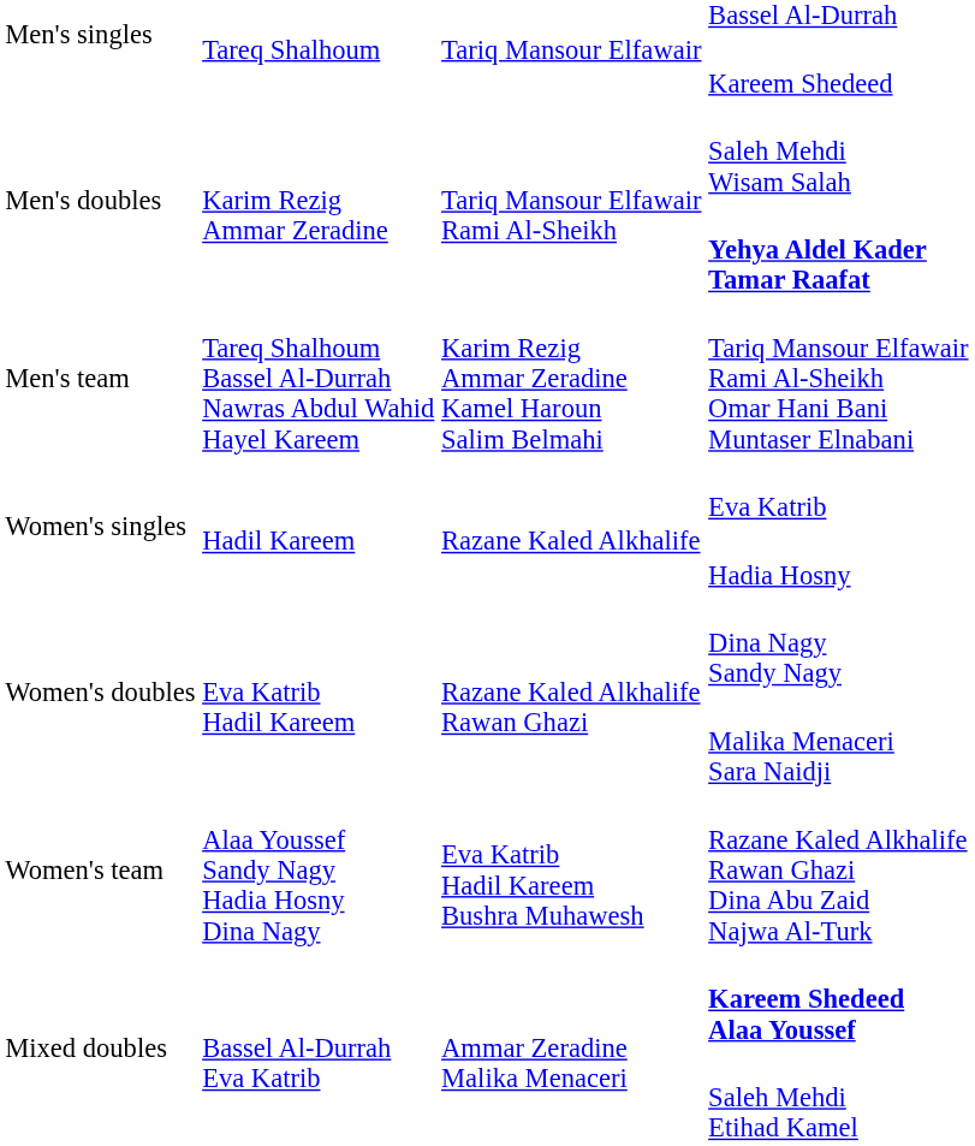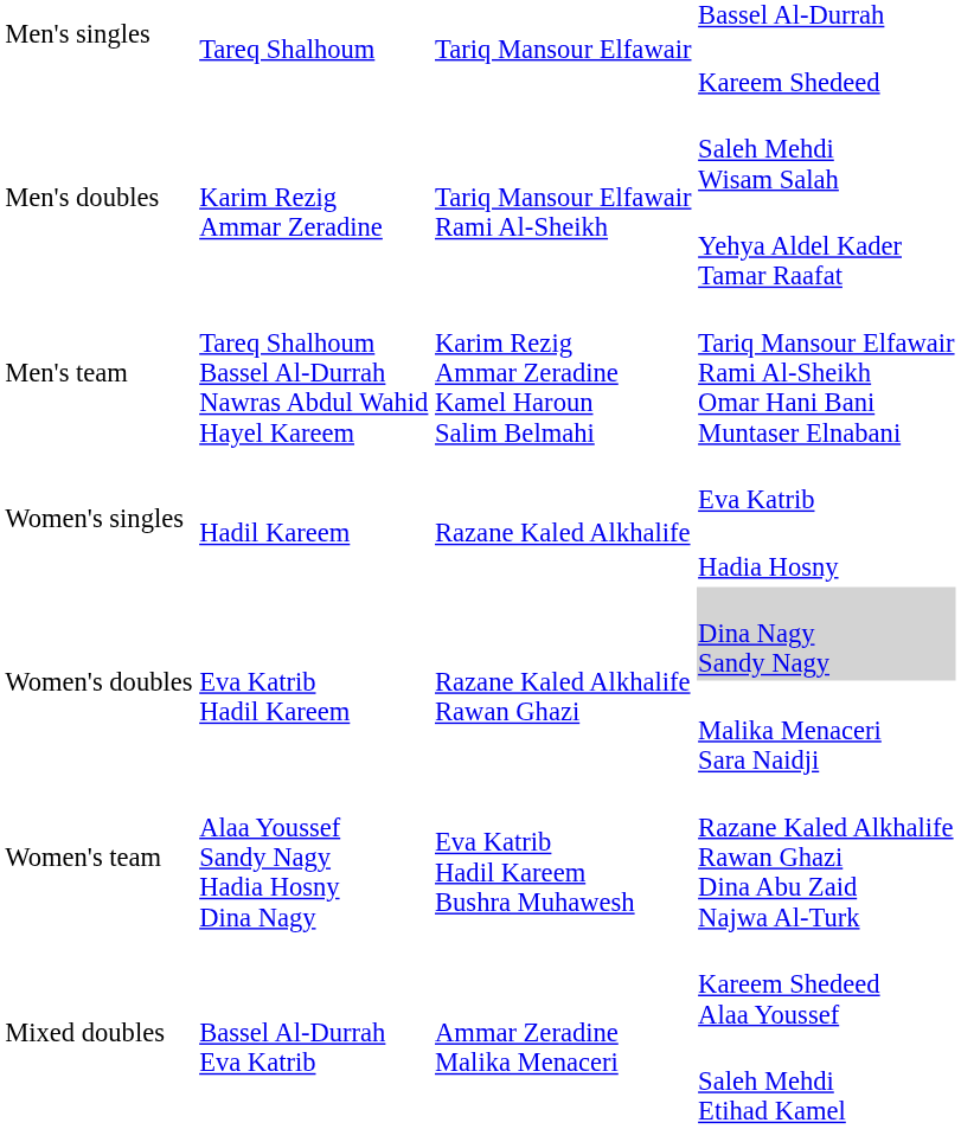Yehya Aldel Kader Tamar Raafat | column 4: bold -> normal
Dina Nagy Sandy Nagy | column 4: no background -> lightgrey background
Kareem Shedeed Alaa Youssef | column 4: bold -> normal
